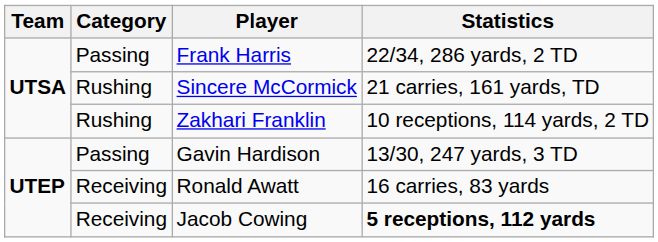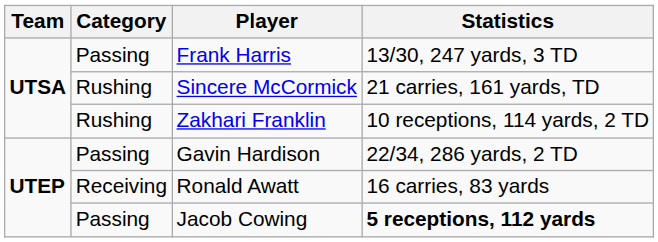Frank Harris | Statistics: 22/34, 286 yards, 2 TD -> 13/30, 247 yards, 3 TD
Gavin Hardison | Statistics: 13/30, 247 yards, 3 TD -> 22/34, 286 yards, 2 TD
Jacob Cowing | Category: Receiving -> Passing
